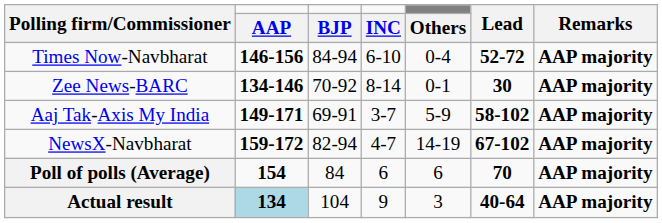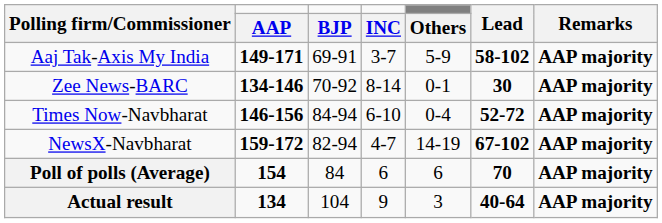rows swapped: Aaj Tak-Axis My India <-> Times Now-Navbharat
Actual result | AAP: lightblue background -> no background
